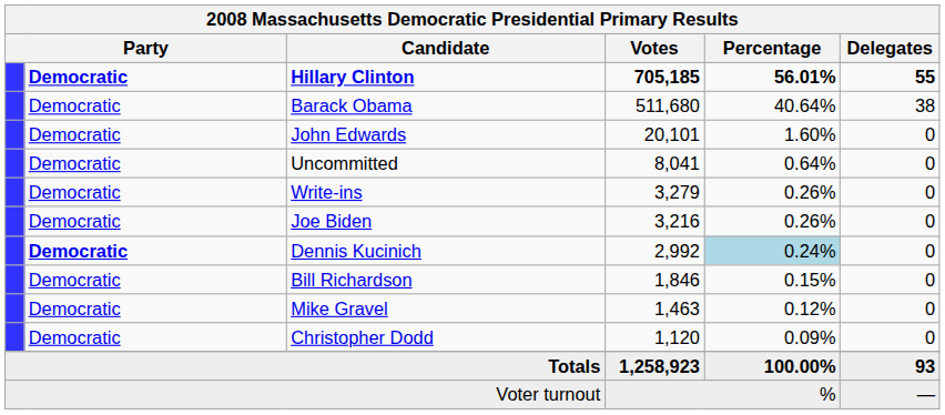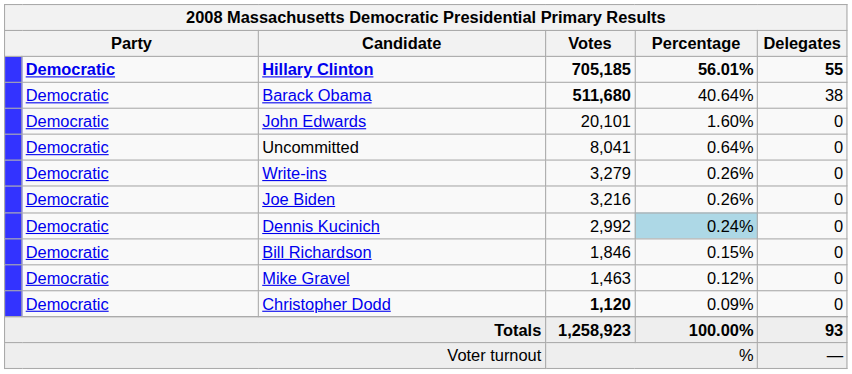Barack Obama | Votes: normal -> bold
Dennis Kucinich | column 2: bold -> normal
Christopher Dodd | Votes: normal -> bold
